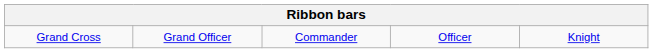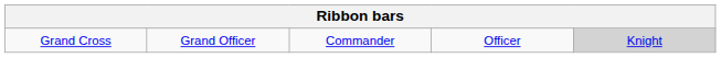Grand Cross | column 5: no background -> lightgrey background
